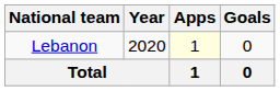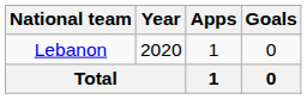Lebanon | Apps: lightyellow background -> no background
